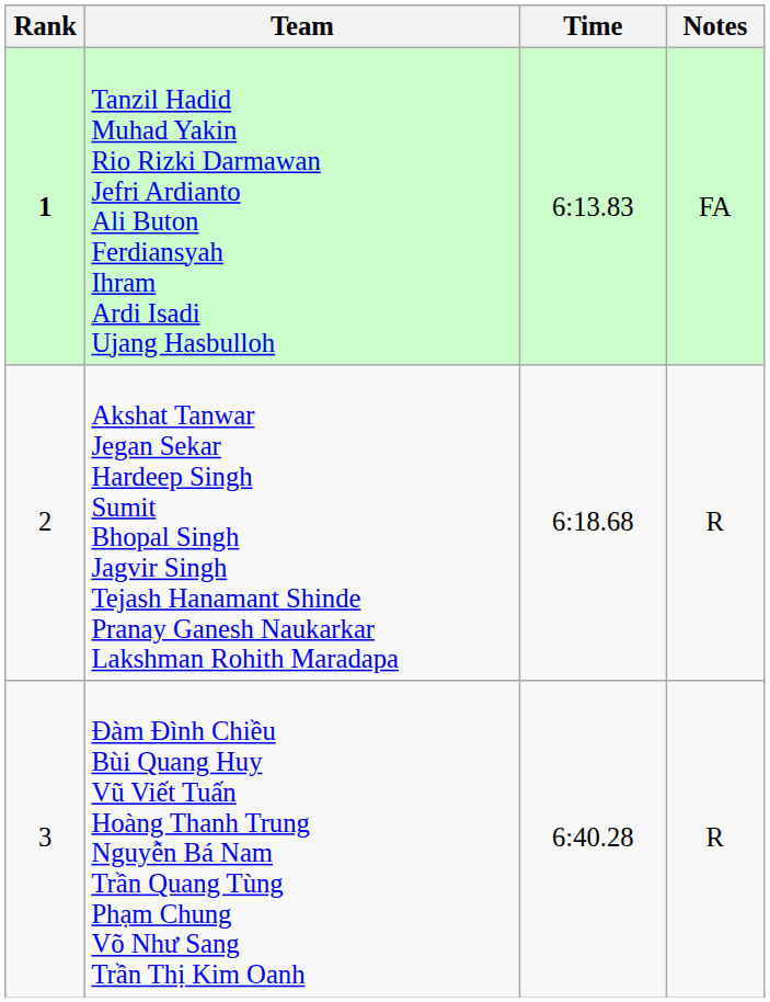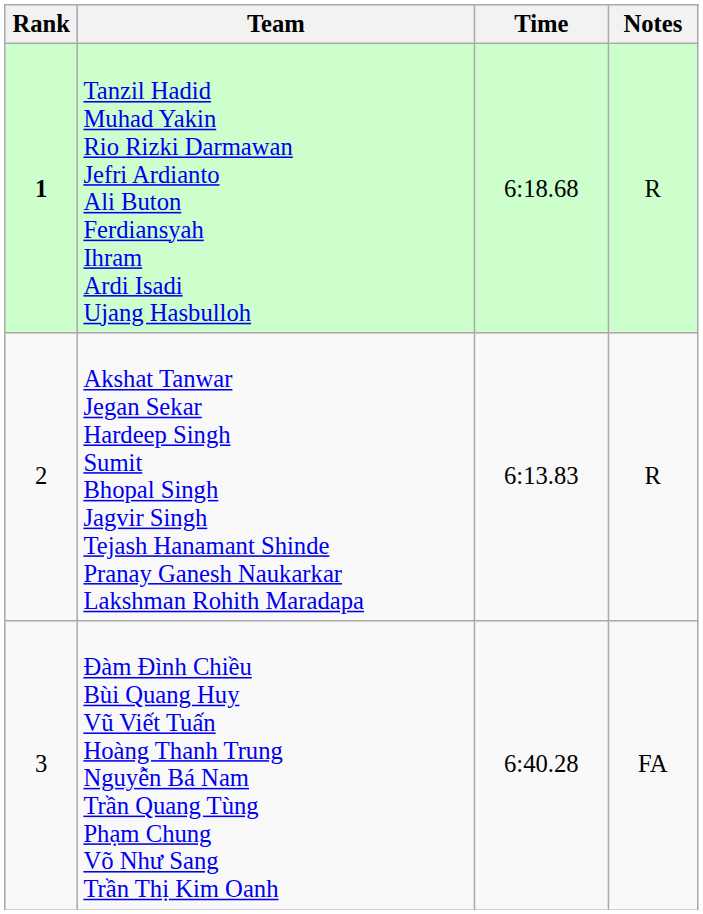row 2 | Time: 6:13.83 -> 6:18.68
row 2 | Notes: FA -> R
row 3 | Time: 6:18.68 -> 6:13.83
row 4 | Notes: R -> FA
